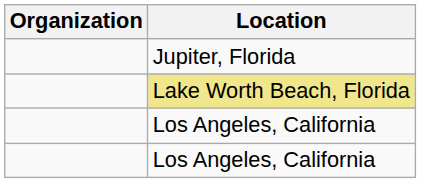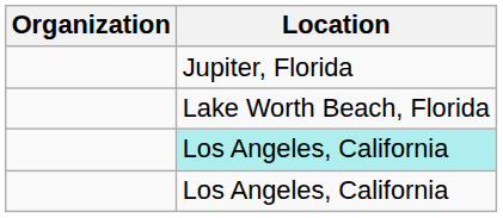row 3 | Location: khaki background -> no background
row 4 | Location: no background -> paleturquoise background
